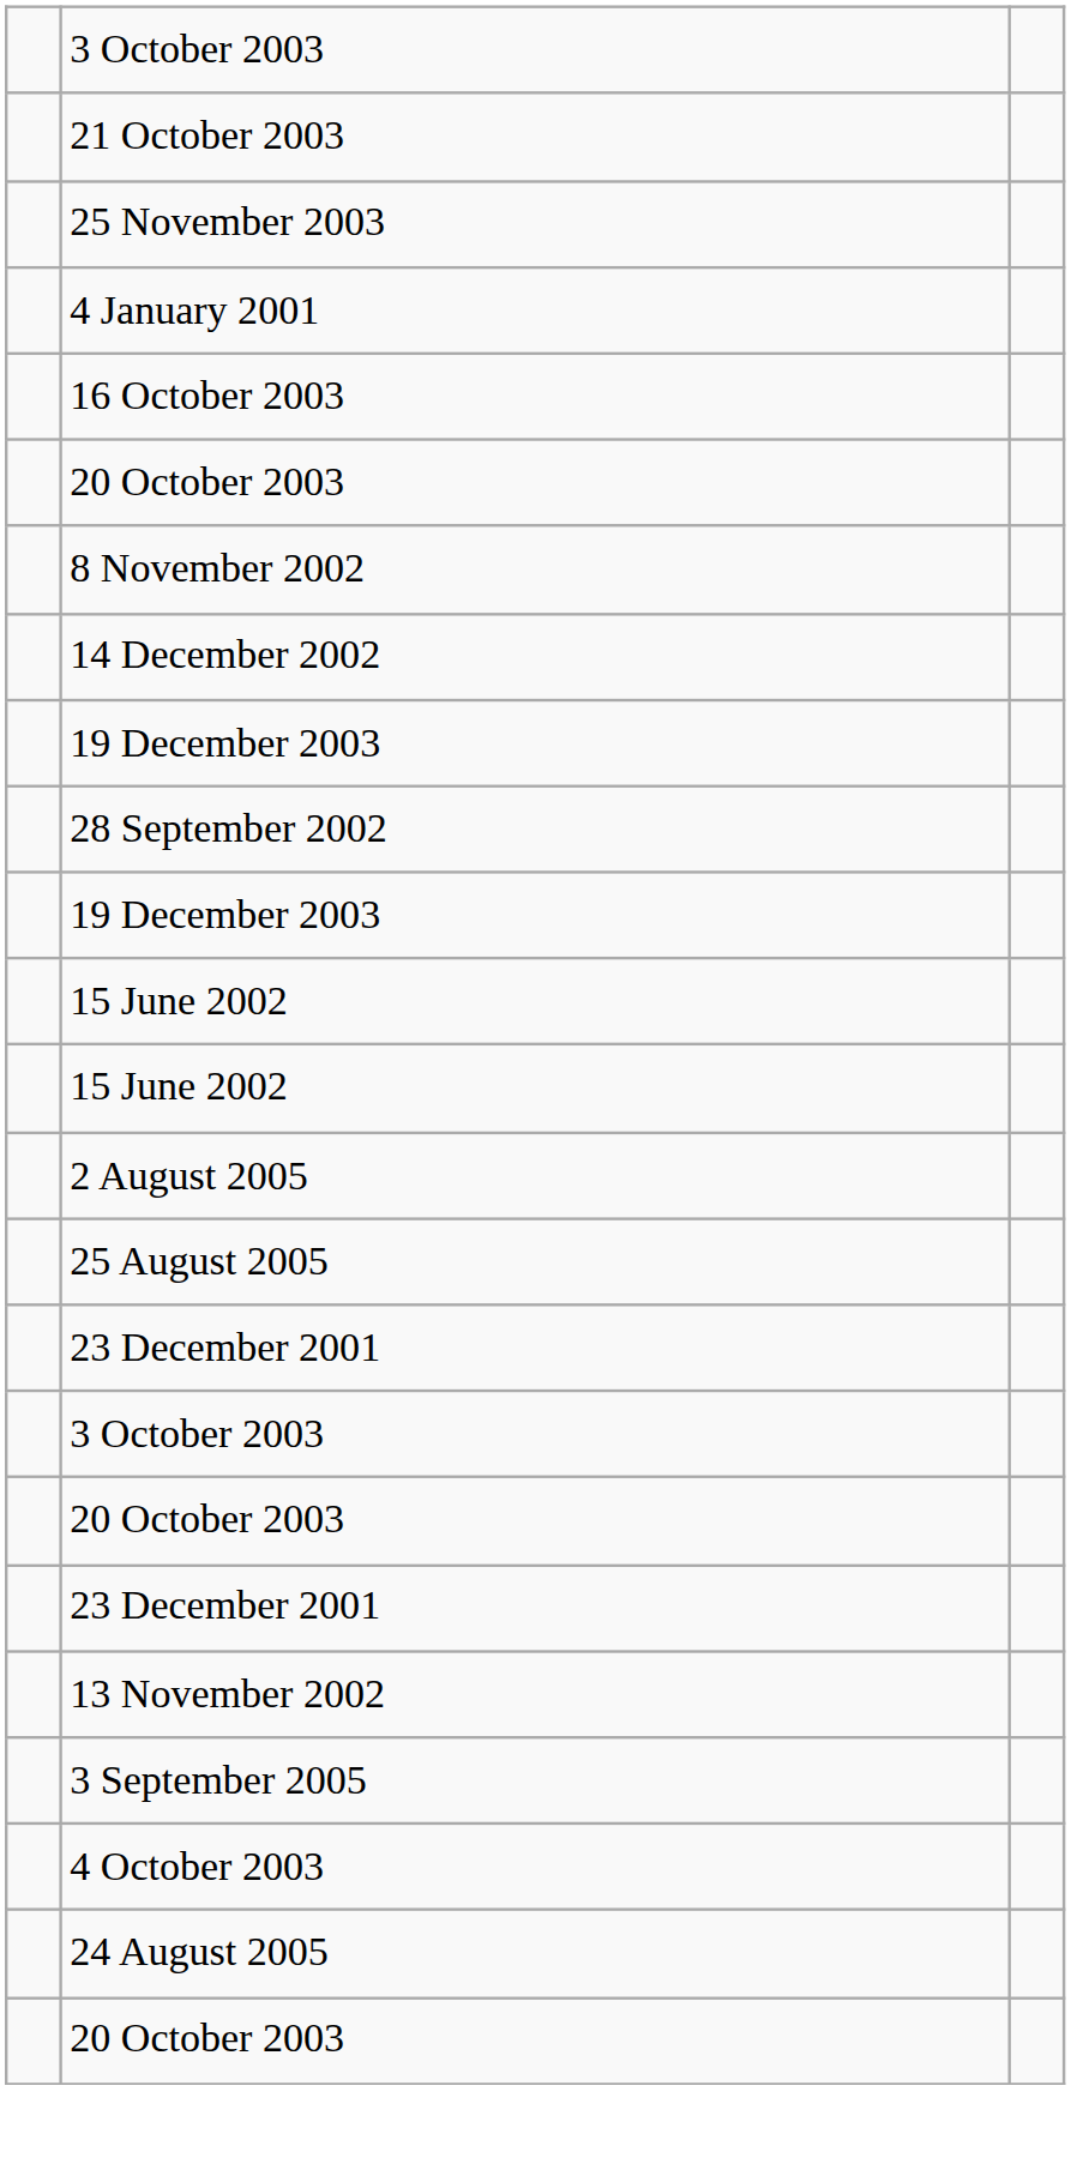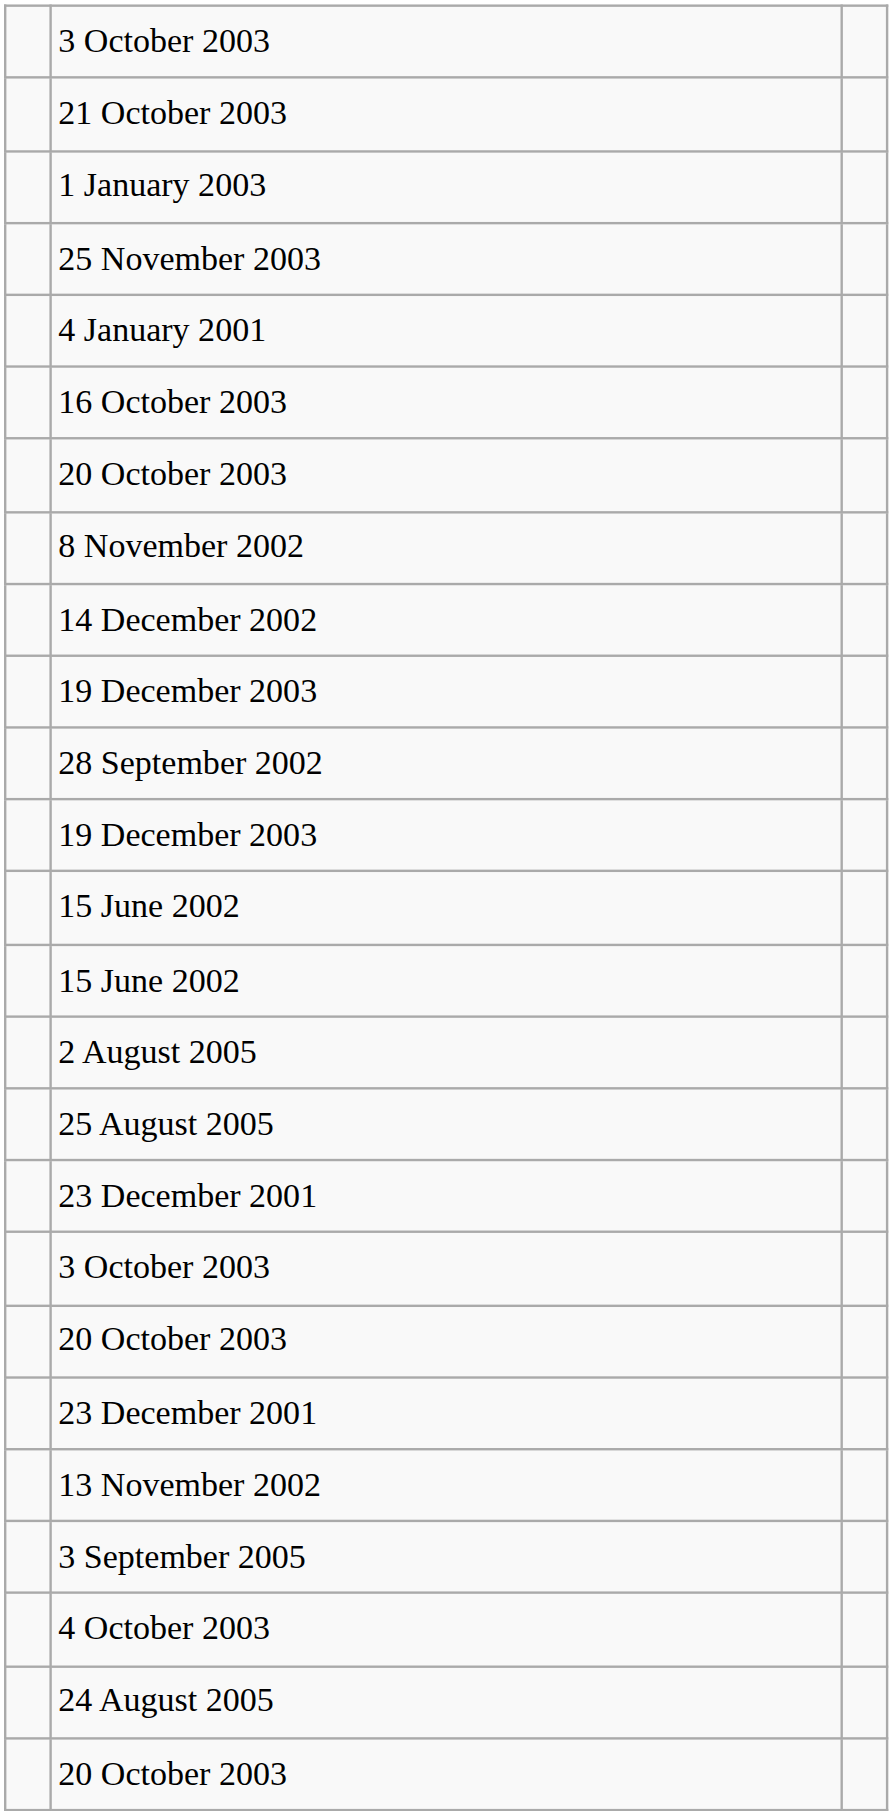+ row: 1 January 2003
